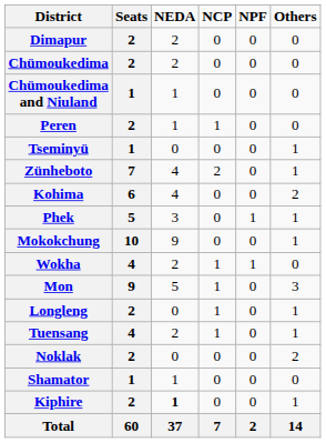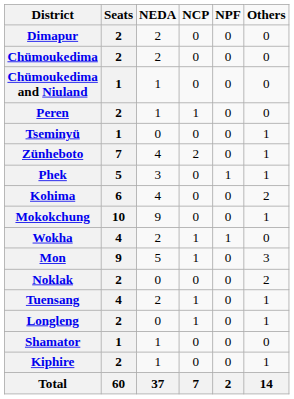rows swapped: Kohima <-> Phek
rows swapped: Longleng <-> Noklak
Kiphire | column 3: bold -> normal
